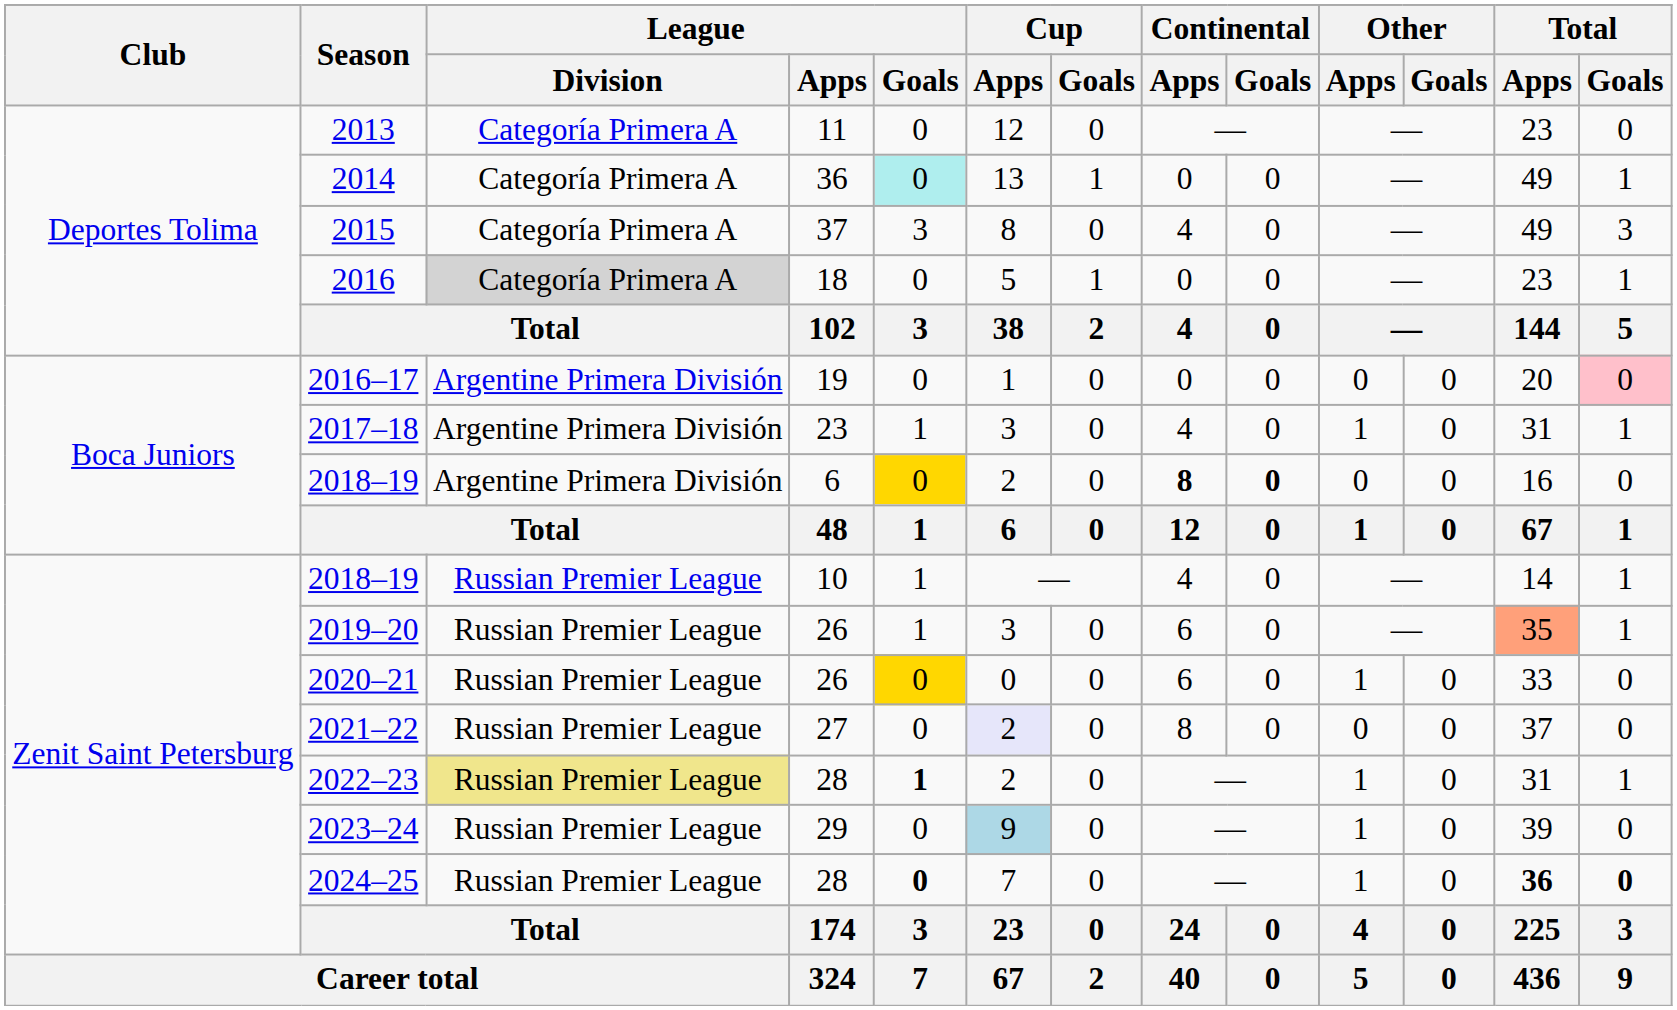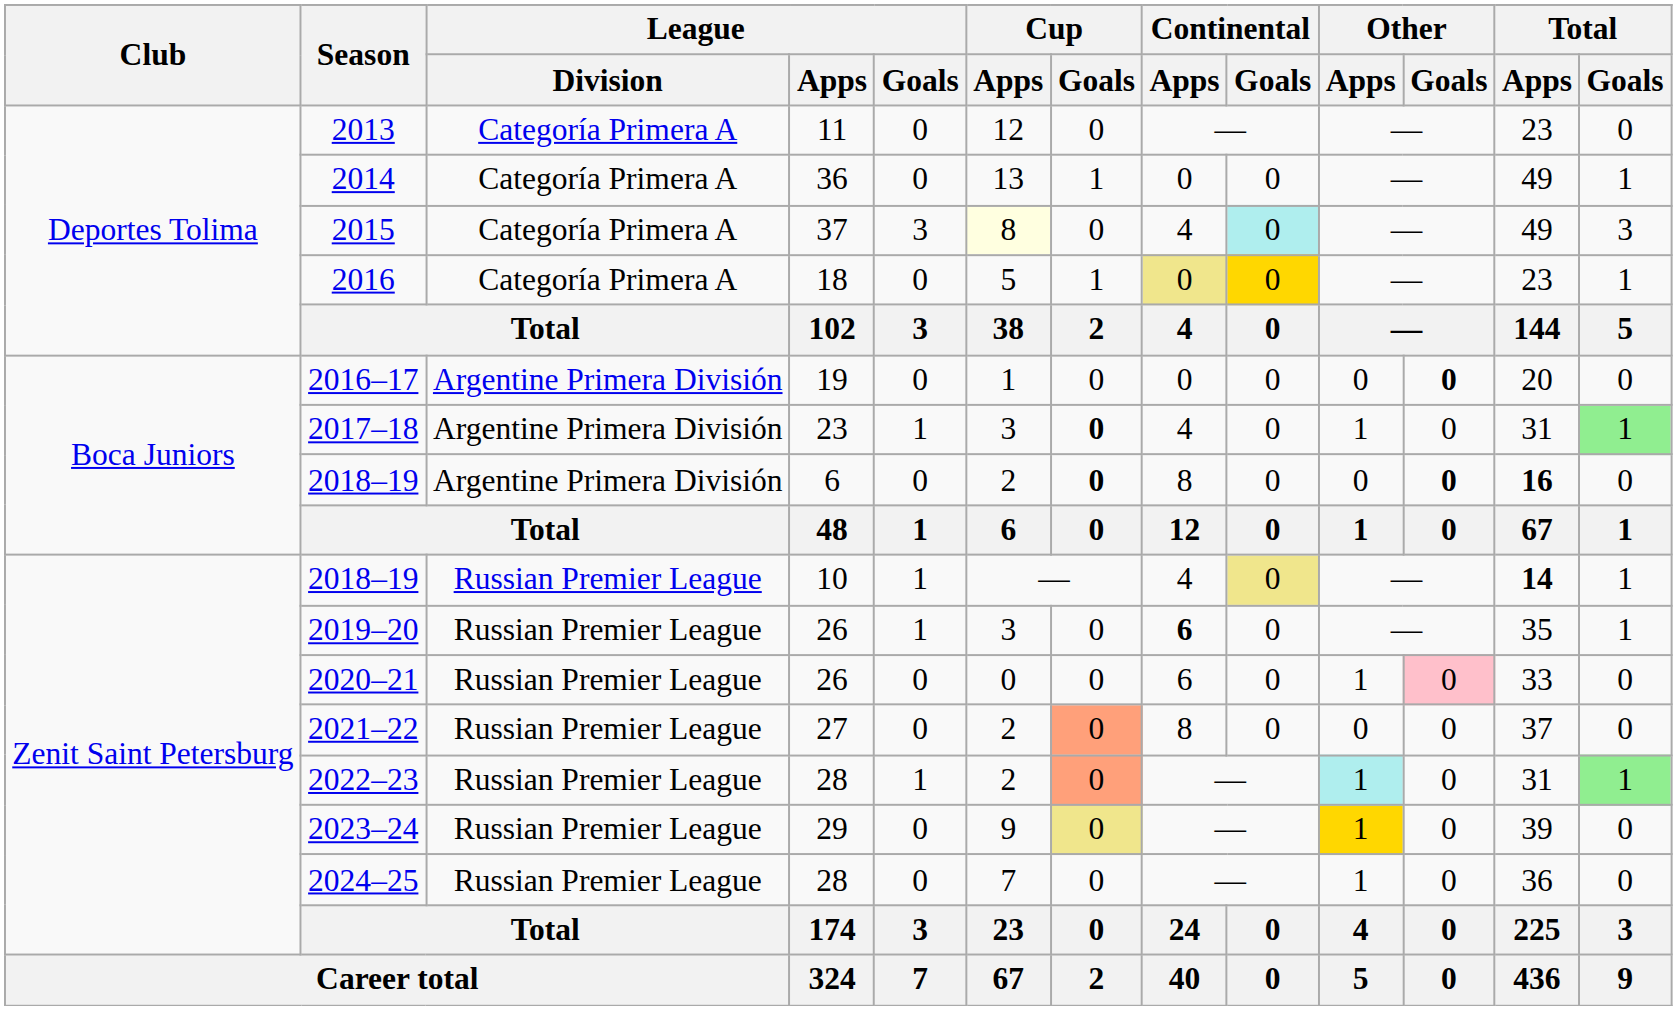2014 | League / Goals: paleturquoise background -> no background
2015 | Cup / Apps: no background -> lightyellow background
2015 | Continental / Goals: no background -> paleturquoise background
2016 | League / Division: lightgrey background -> no background
2016 | Continental / Apps: no background -> khaki background
2016 | Continental / Goals: no background -> gold background
2016–17 | Other / Goals: normal -> bold
2016–17 | Total / Goals: pink background -> no background
2017–18 | Cup / Goals: normal -> bold
2017–18 | Total / Goals: no background -> lightgreen background
2018–19 / 6 | League / Goals: gold background -> no background
2018–19 / 6 | Cup / Goals: normal -> bold
2018–19 / 6 | Continental / Apps: bold -> normal
2018–19 / 6 | Continental / Goals: bold -> normal
2018–19 / 6 | Other / Goals: normal -> bold
2018–19 / 6 | Total / Apps: normal -> bold
2018–19 / 10 | Continental / Goals: no background -> khaki background
2018–19 / 10 | Total / Apps: normal -> bold
2019–20 | Continental / Apps: normal -> bold
2019–20 | Total / Apps: lightsalmon background -> no background
2020–21 | League / Goals: gold background -> no background
2020–21 | Other / Goals: no background -> pink background
2021–22 | Cup / Apps: lavender background -> no background
2021–22 | Cup / Goals: no background -> lightsalmon background
2022–23 | League / Division: khaki background -> no background
2022–23 | League / Goals: bold -> normal
2022–23 | Cup / Goals: no background -> lightsalmon background
2022–23 | Other / Apps: no background -> paleturquoise background
2022–23 | Total / Goals: no background -> lightgreen background
2023–24 | Cup / Apps: lightblue background -> no background
2023–24 | Cup / Goals: no background -> khaki background
2023–24 | Other / Apps: no background -> gold background
2024–25 | League / Goals: bold -> normal
2024–25 | Total / Apps: bold -> normal
2024–25 | Total / Goals: bold -> normal
